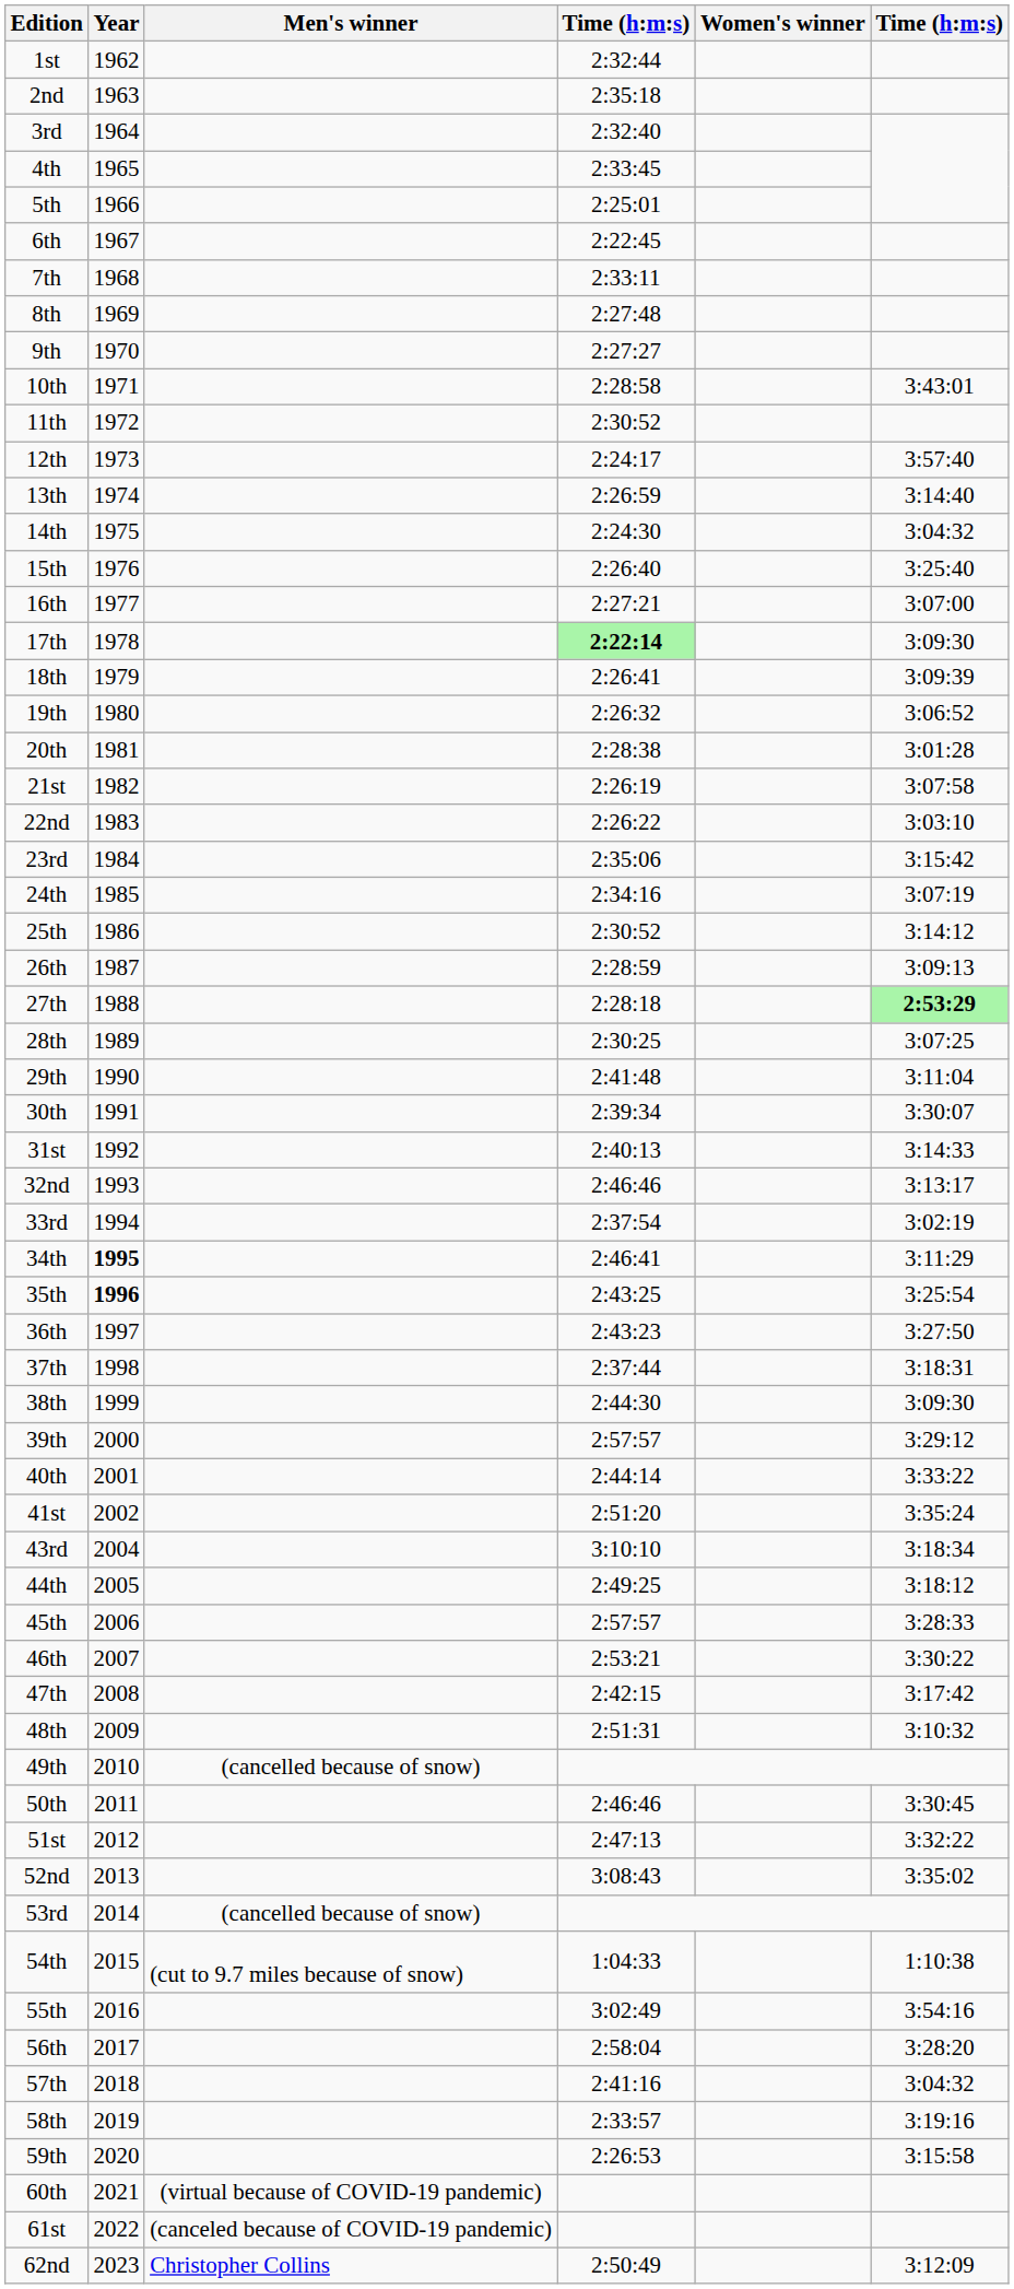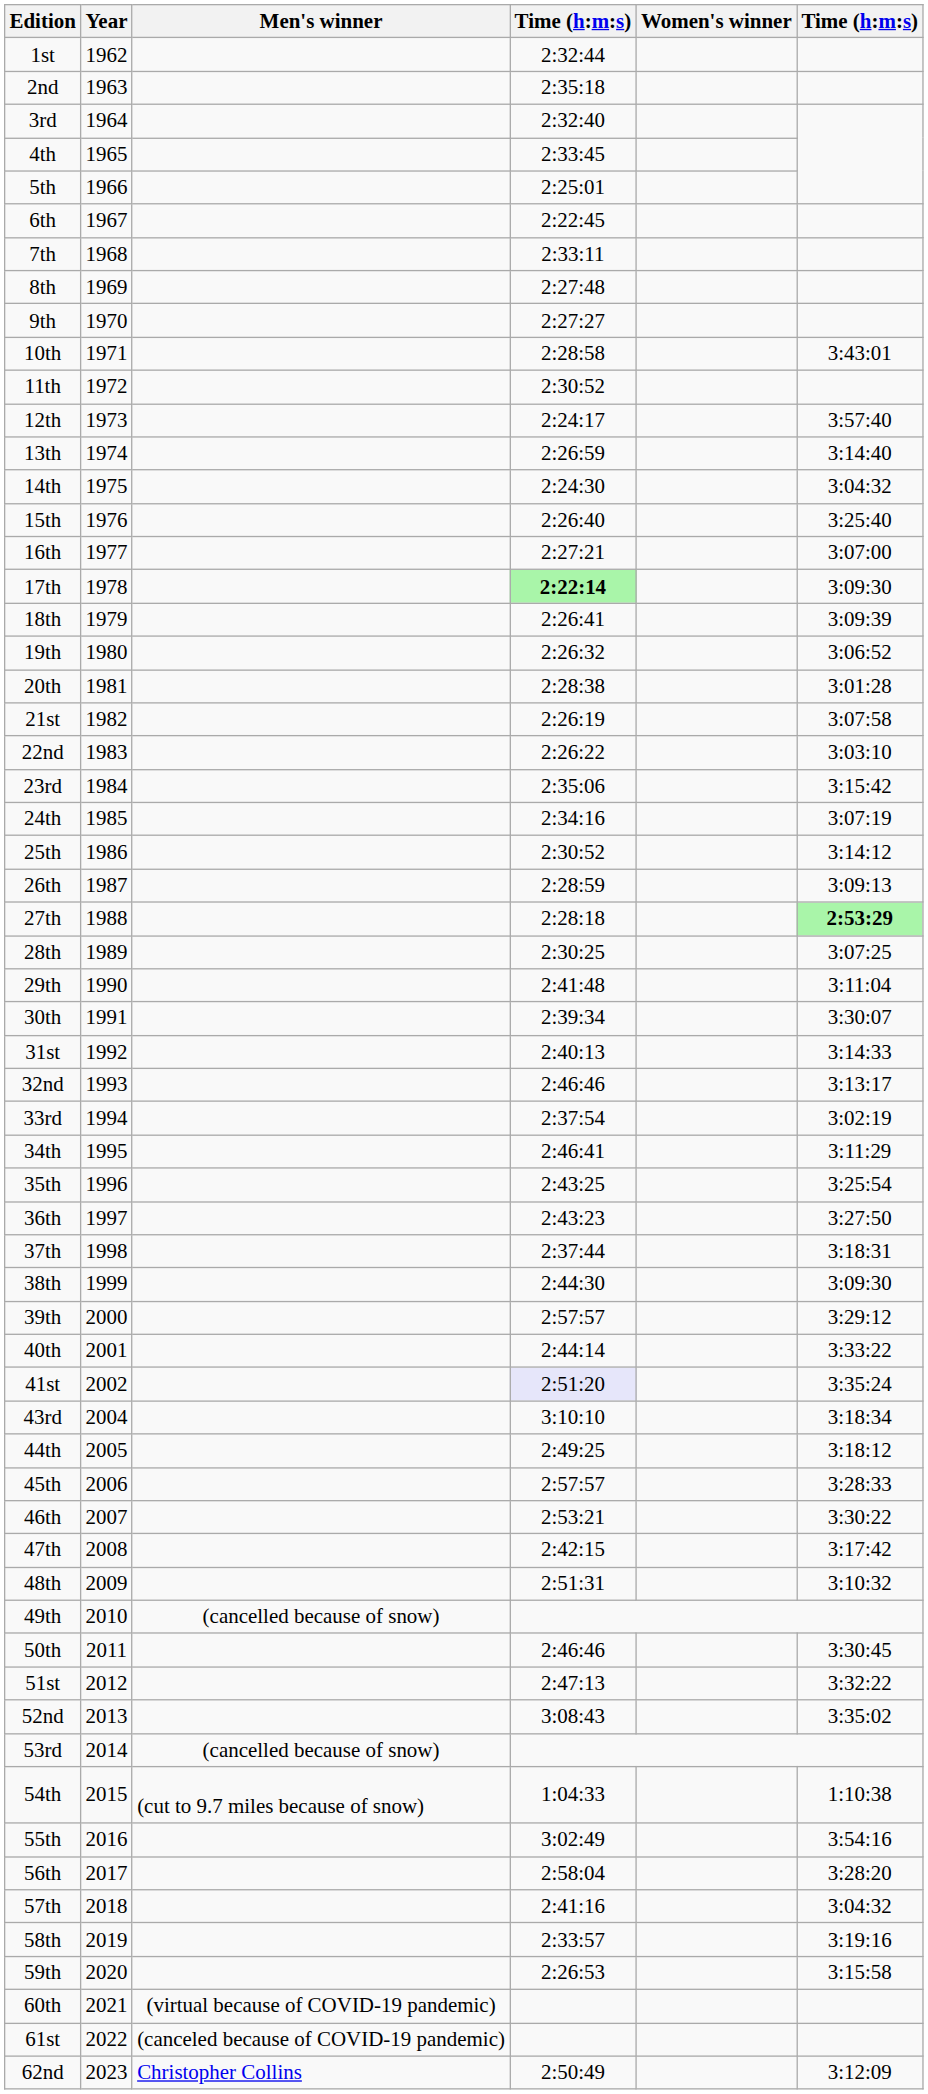34th | Year: bold -> normal
35th | Year: bold -> normal
41st | column 4: no background -> lavender background
